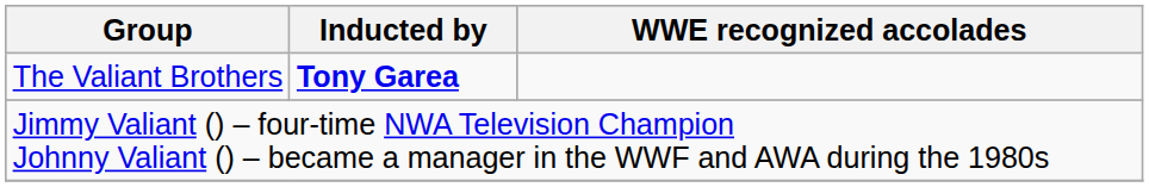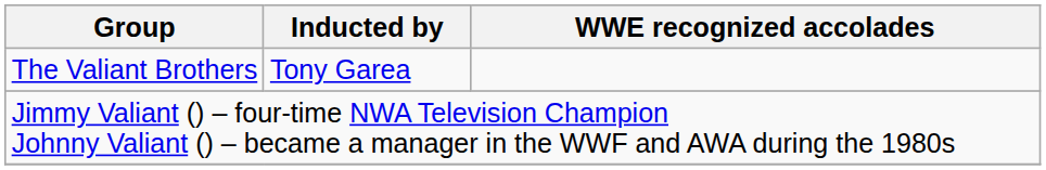The Valiant Brothers | Inducted by: bold -> normal
